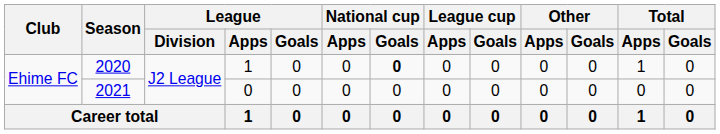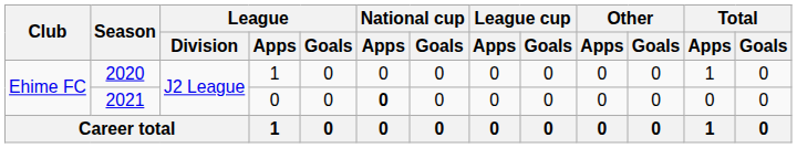2020 | National cup / Goals: bold -> normal
2021 | National cup / Apps: normal -> bold
